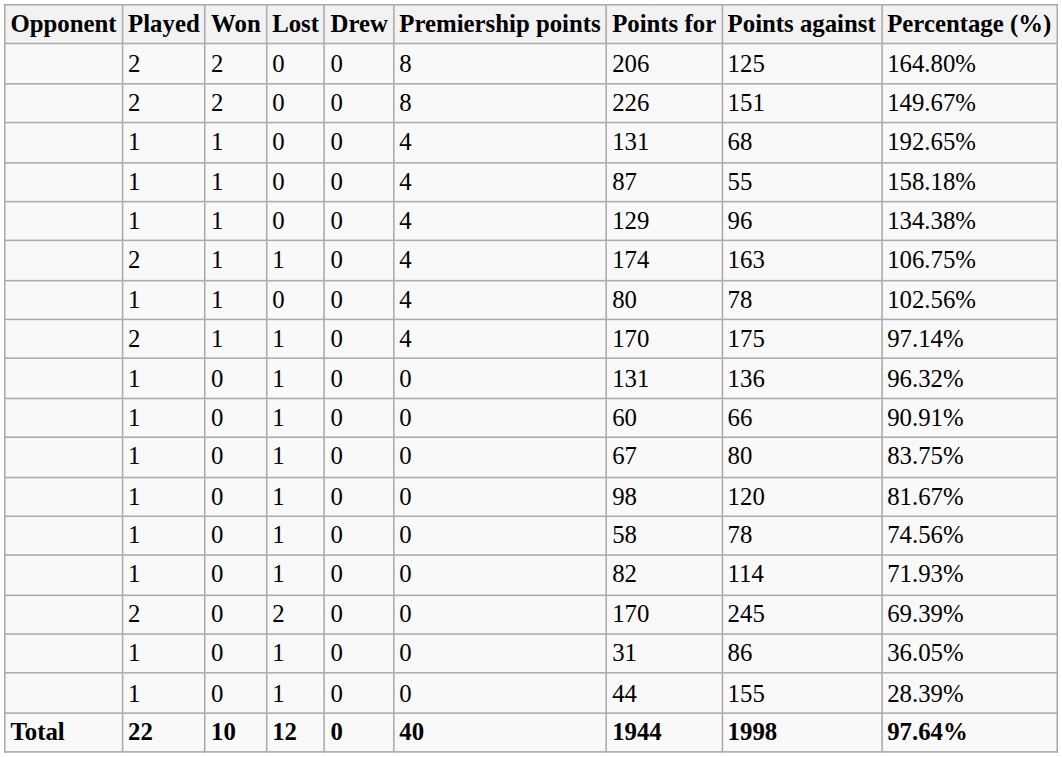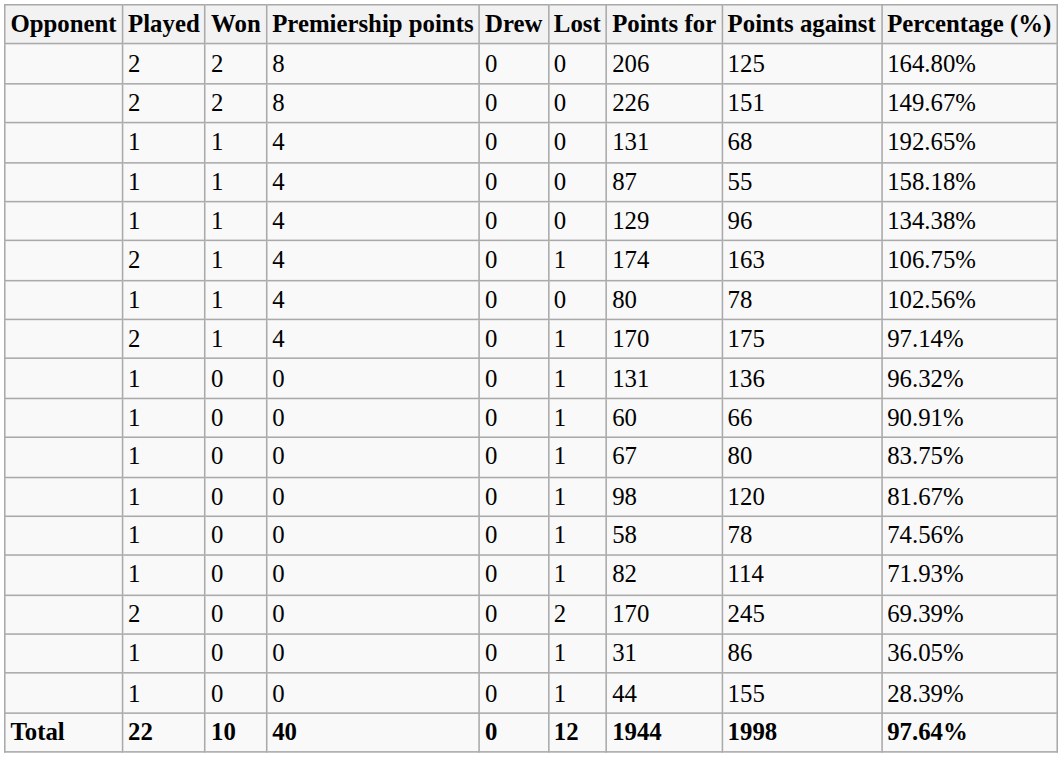columns swapped: Lost <-> Premiership points
